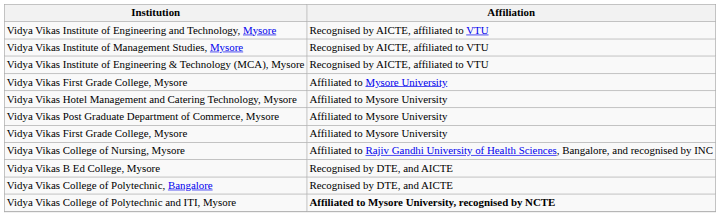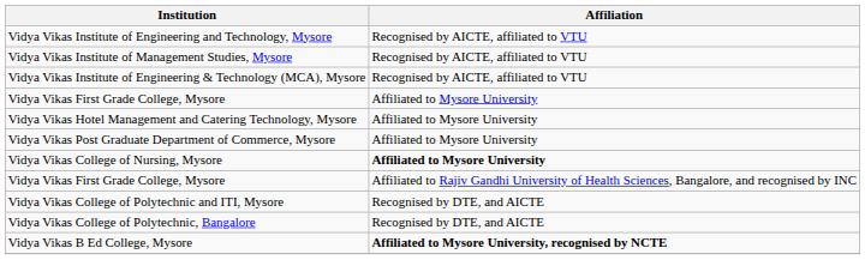row 8 | Institution: Vidya Vikas First Grade College, Mysore -> Vidya Vikas College of Nursing, Mysore
row 8 | Affiliation: normal -> bold
row 9 | Institution: Vidya Vikas College of Nursing, Mysore -> Vidya Vikas First Grade College, Mysore
row 10 | Institution: Vidya Vikas B Ed College, Mysore -> Vidya Vikas College of Polytechnic and ITI, Mysore
row 12 | Institution: Vidya Vikas College of Polytechnic and ITI, Mysore -> Vidya Vikas B Ed College, Mysore
